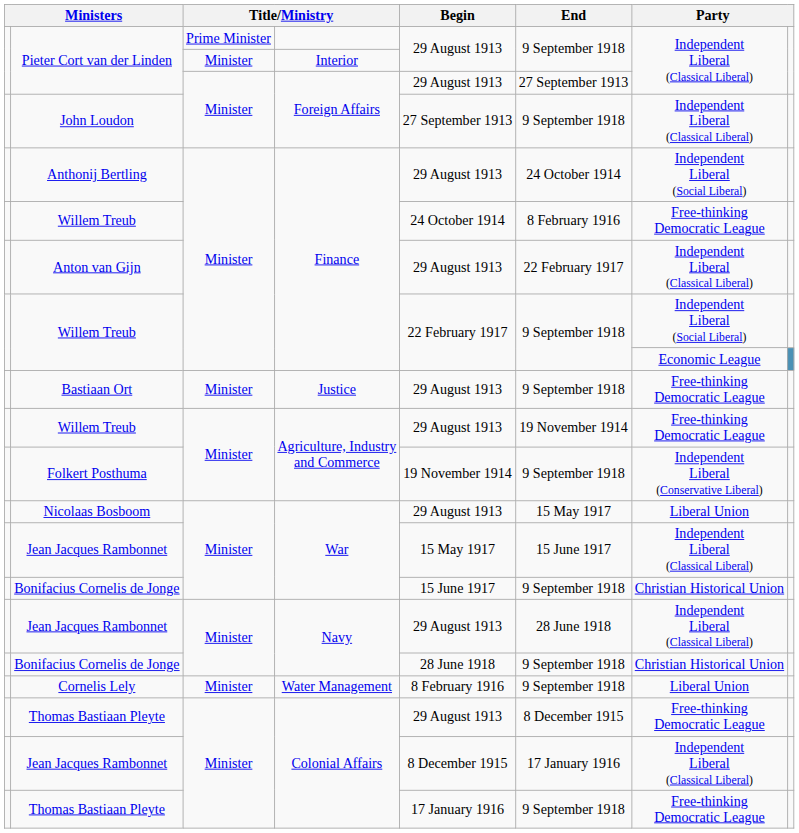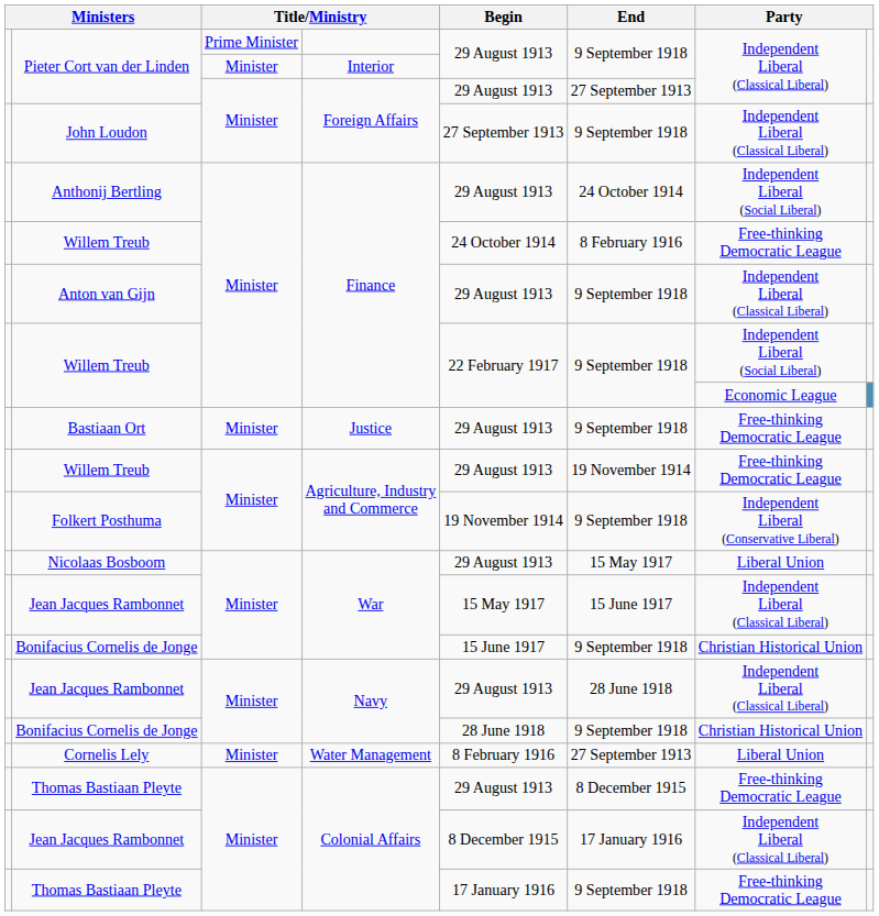Anton van Gijn | End: 22 February 1917 -> 9 September 1918
Cornelis Lely | End: 9 September 1918 -> 27 September 1913
